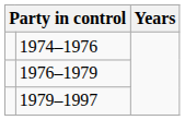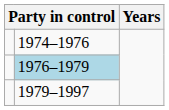1976–1979 | column 2: no background -> lightblue background
